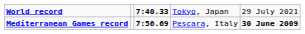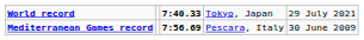Mediterranean Games record | column 5: bold -> normal
